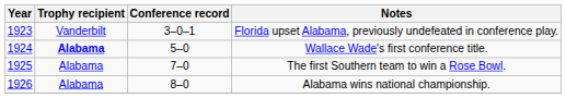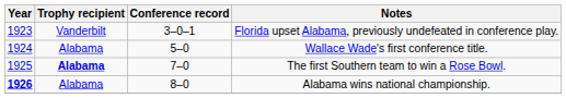Wallace Wade's first conference title. | Trophy recipient: bold -> normal
The first Southern team to win a Rose Bowl. | Trophy recipient: normal -> bold
Alabama wins national championship. | Year: normal -> bold
